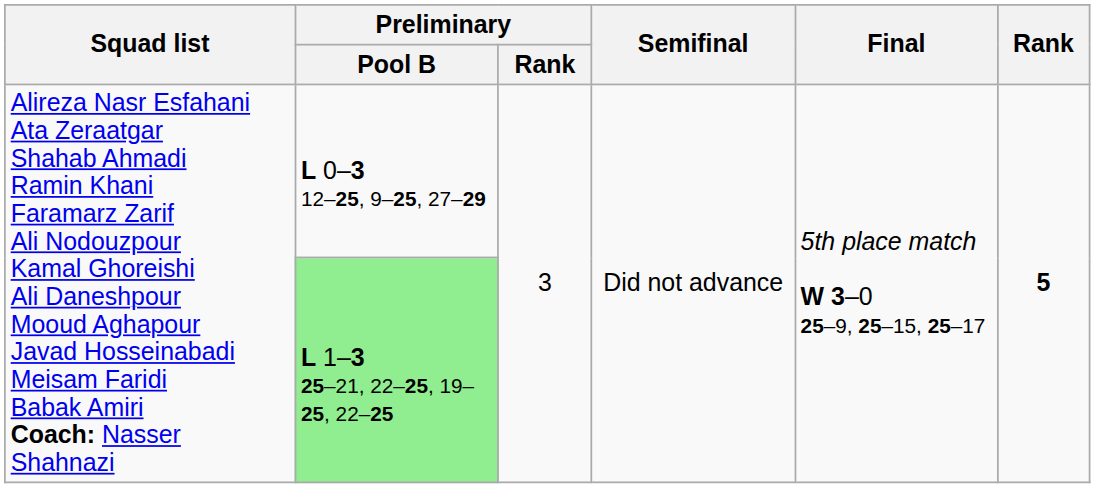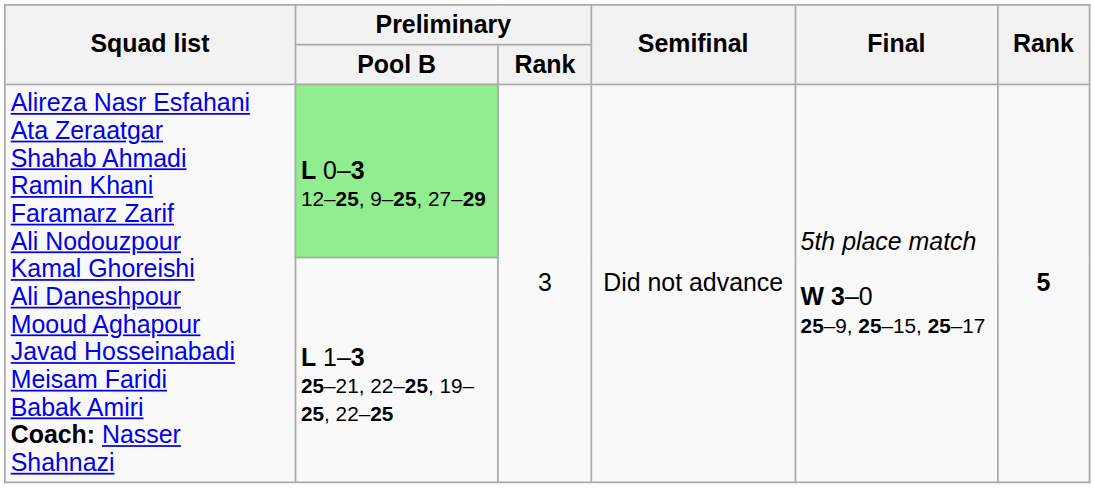L 0–3 12–25, 9–25, 27–29 | Preliminary / Pool B: no background -> lightgreen background
L 1–3 25–21, 22–25, 19–25, 22–25 | Preliminary / Pool B: lightgreen background -> no background
